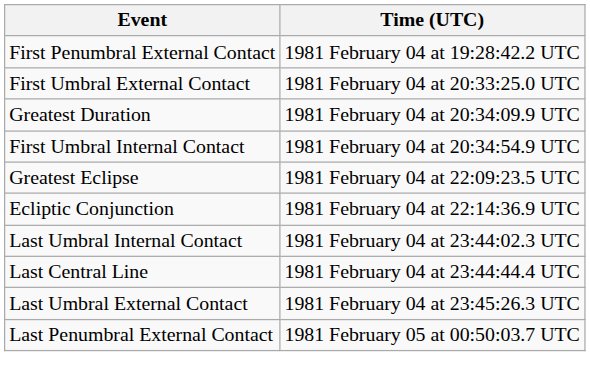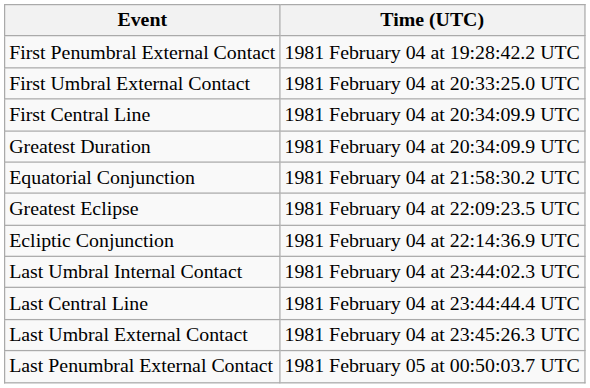+ row: First Central Line | 1981 February 04 at 20:34:09.9 UTC
- row: First Umbral Internal Contact | 1981 February 04 at 20:34:54.9 UTC
+ row: Equatorial Conjunction | 1981 February 04 at 21:58:30.2 UTC
